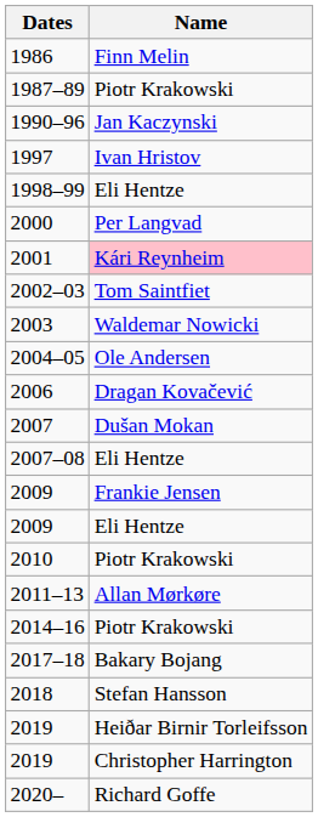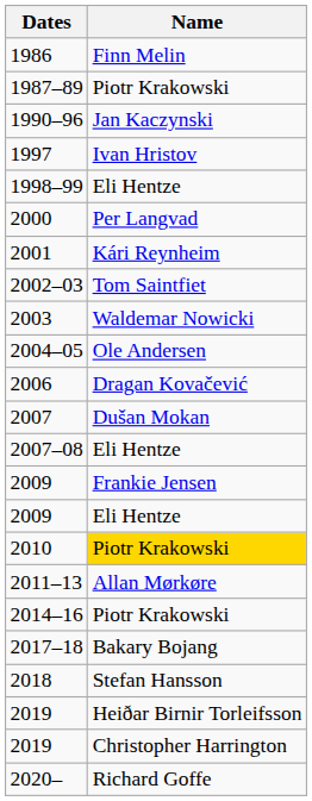row 8 | Name: pink background -> no background
row 17 | Name: no background -> gold background
